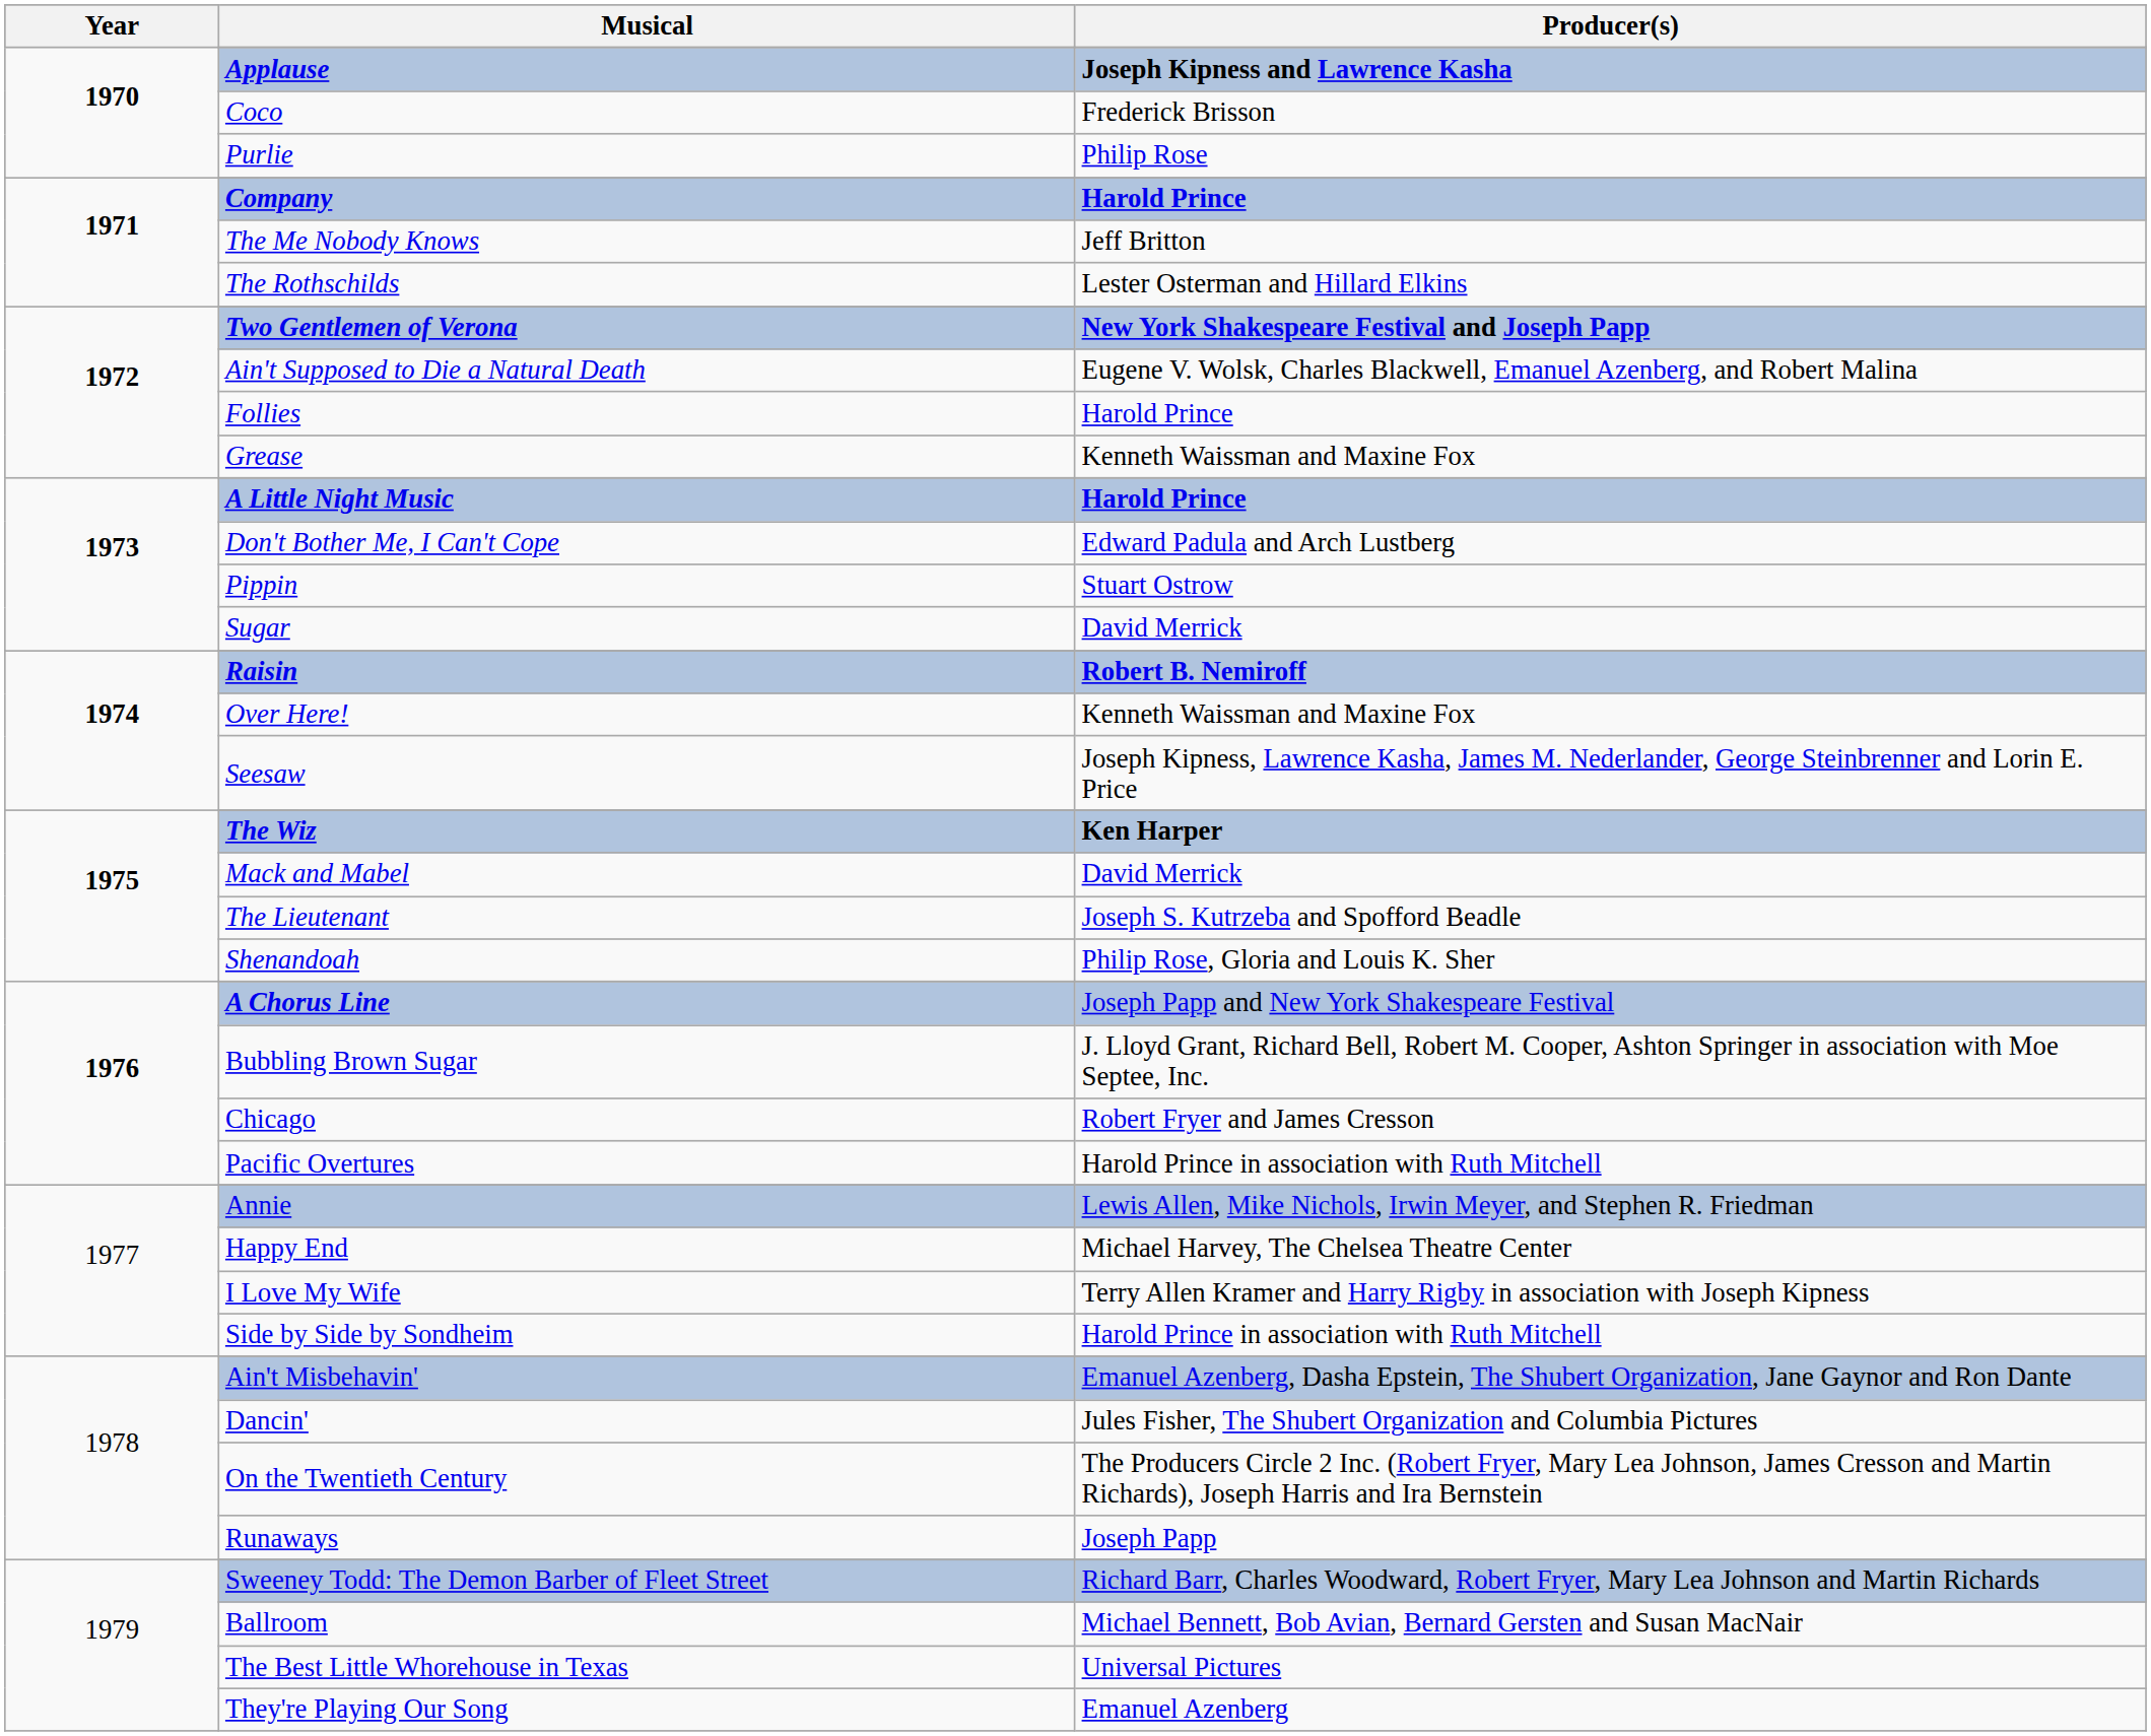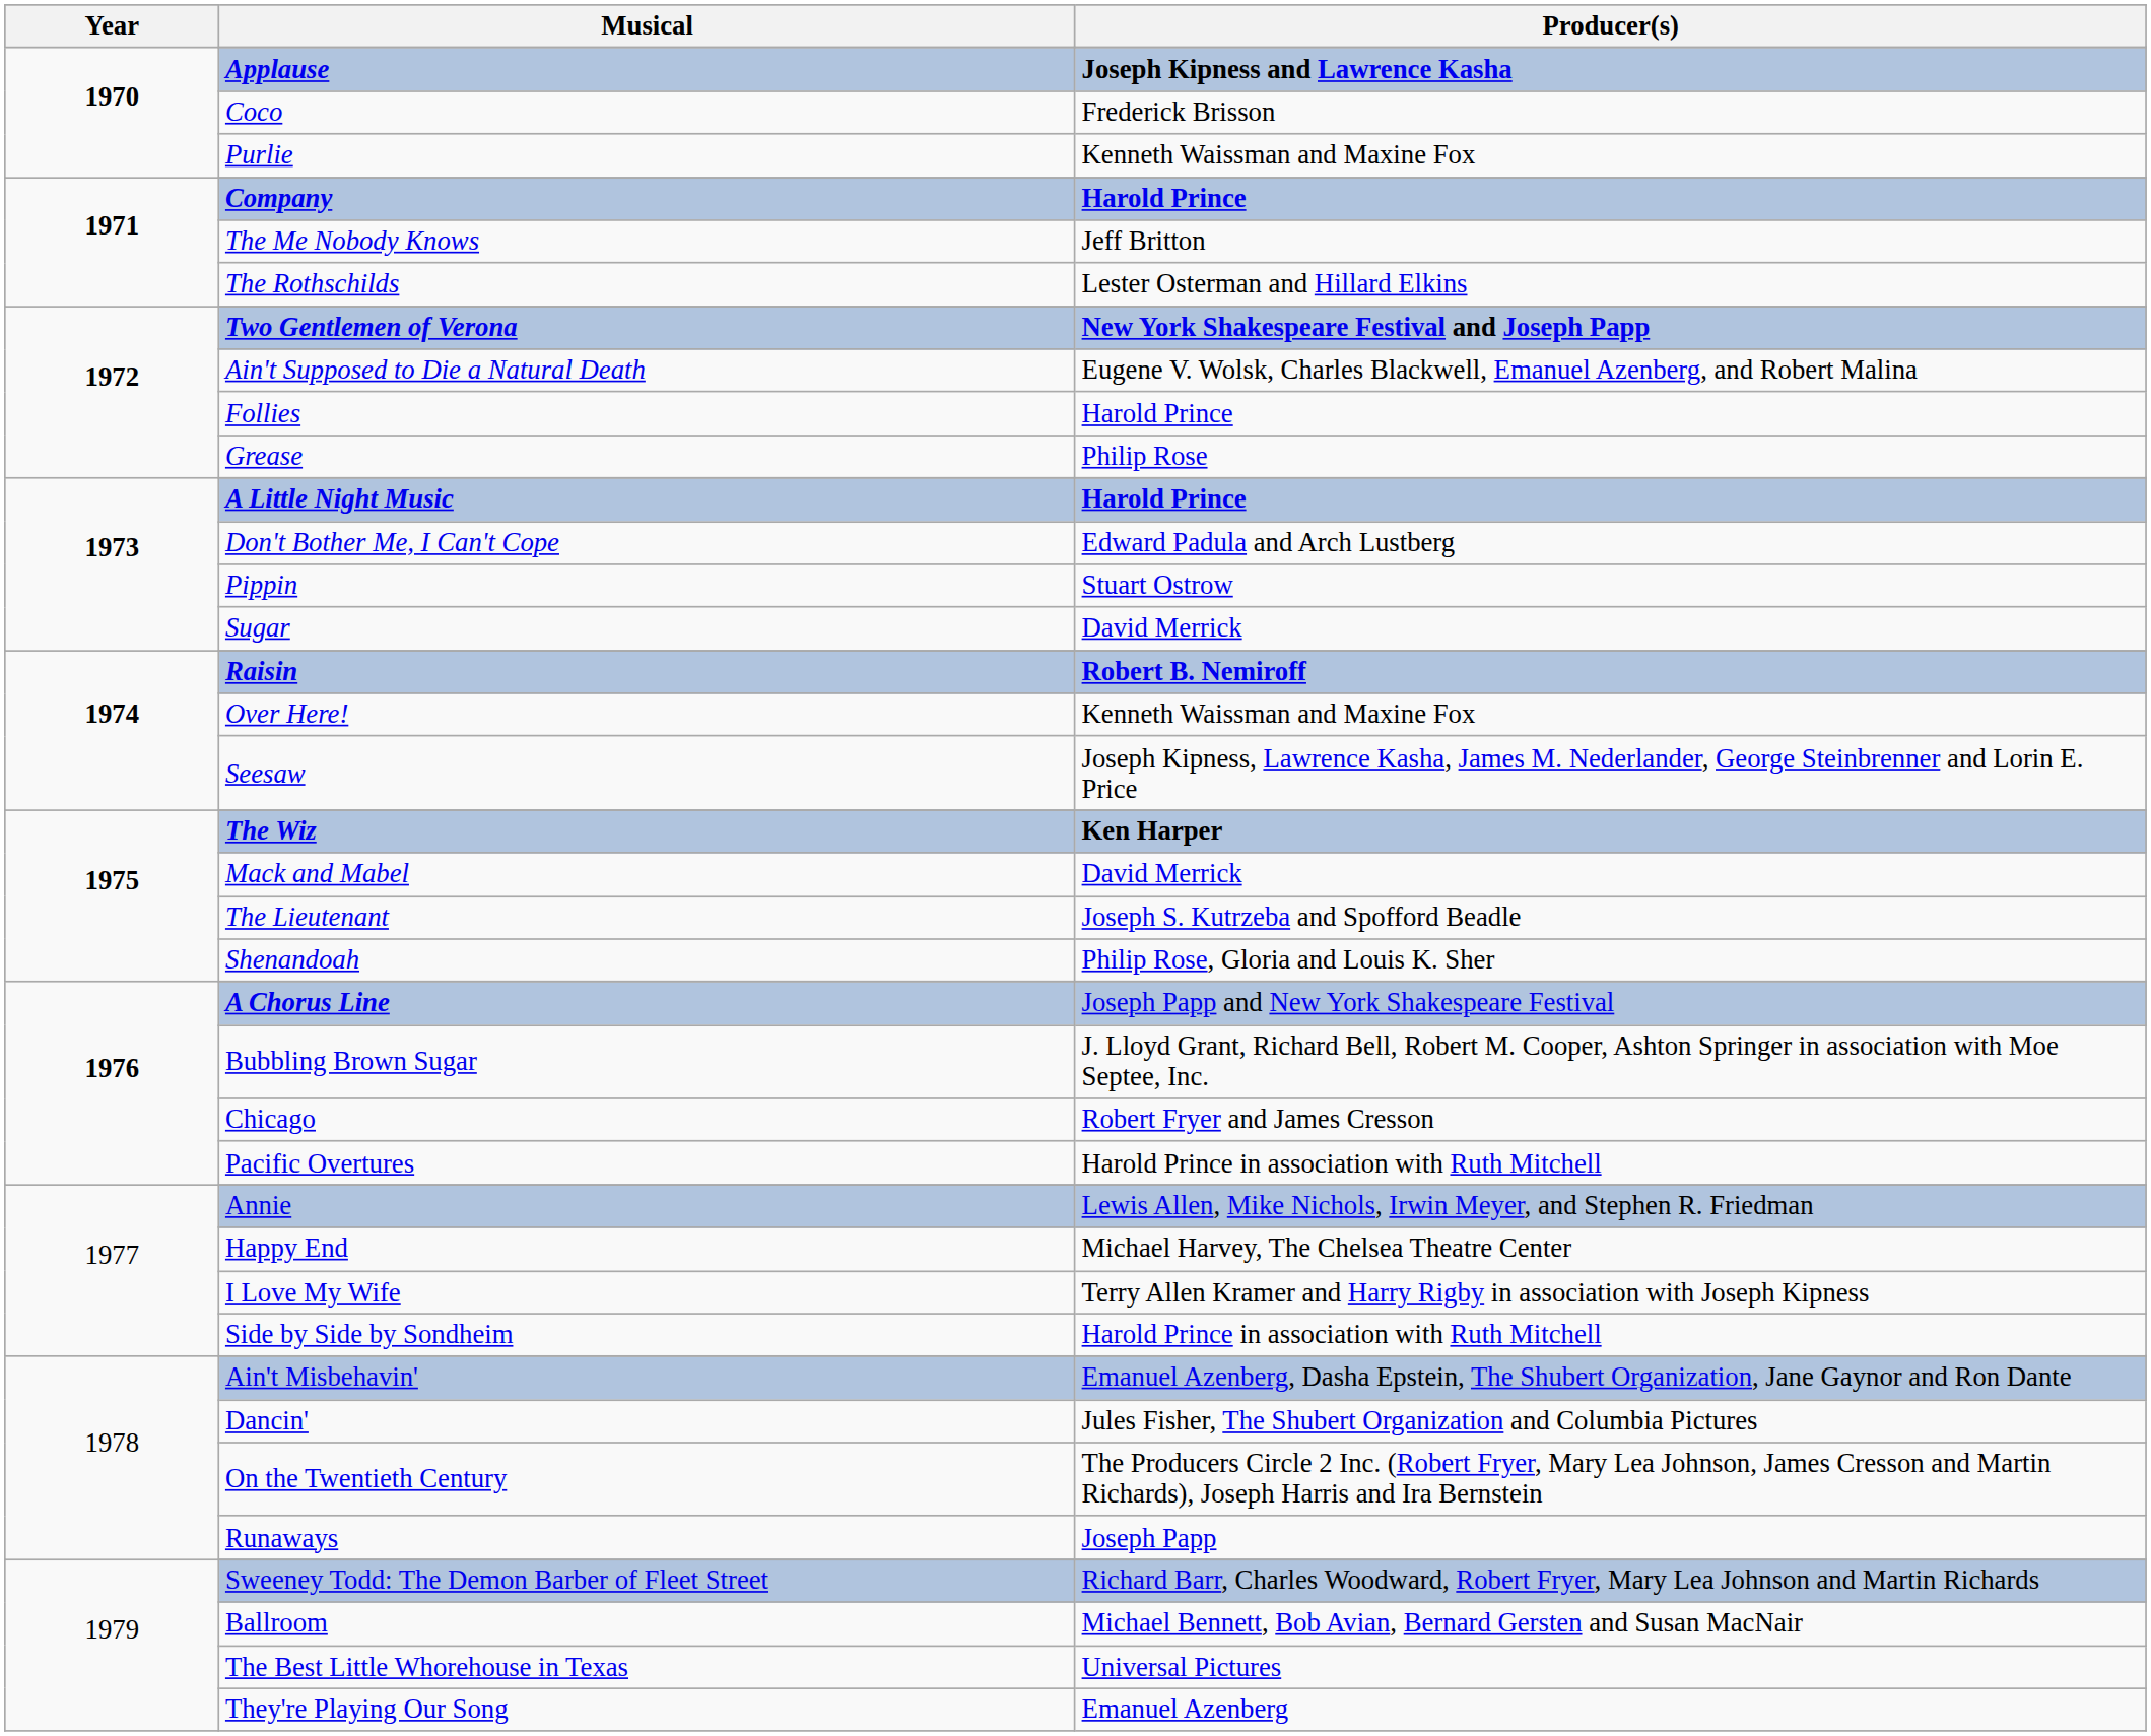Purlie | Producer(s): Philip Rose -> Kenneth Waissman and Maxine Fox
Grease | Producer(s): Kenneth Waissman and Maxine Fox -> Philip Rose
